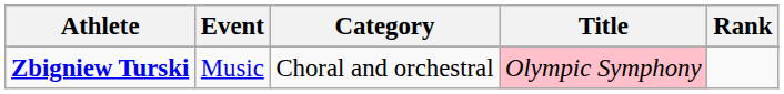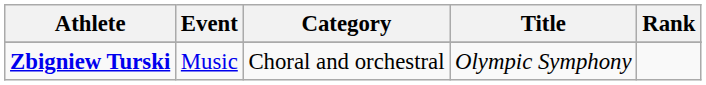Zbigniew Turski | Title: pink background -> no background
